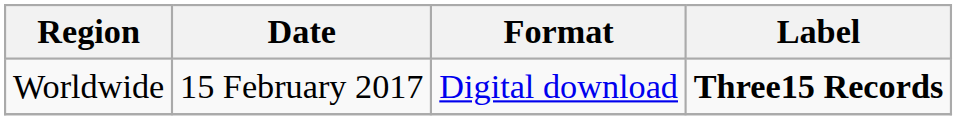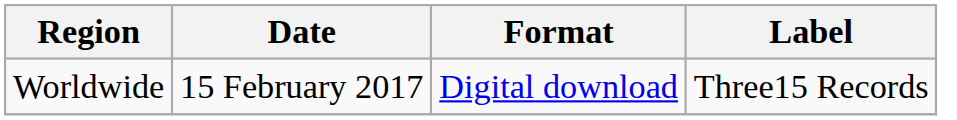Worldwide | Label: bold -> normal
